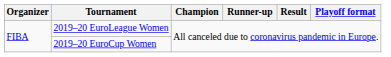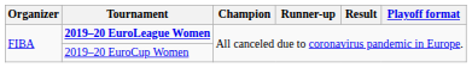row 2 | Tournament: normal -> bold
